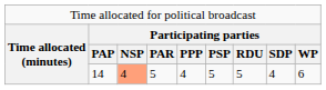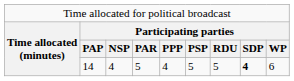Time allocated (minutes) / 14 | column 3: lightsalmon background -> no background
Time allocated (minutes) / 14 | column 8: normal -> bold
